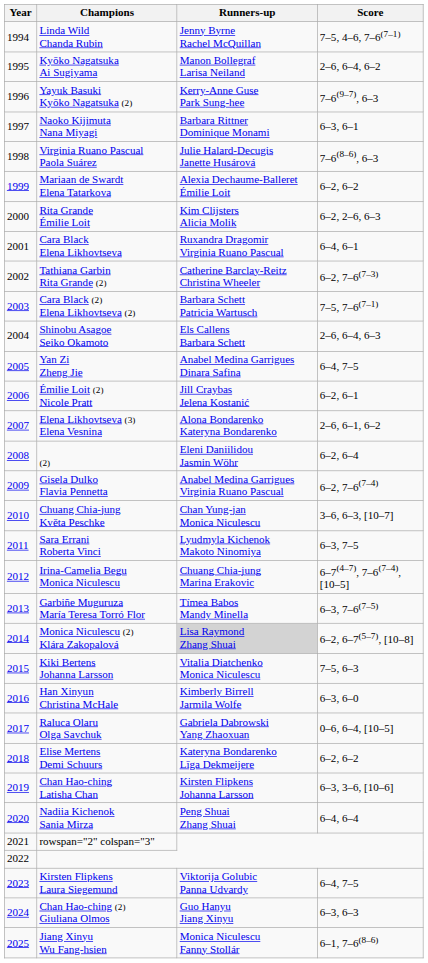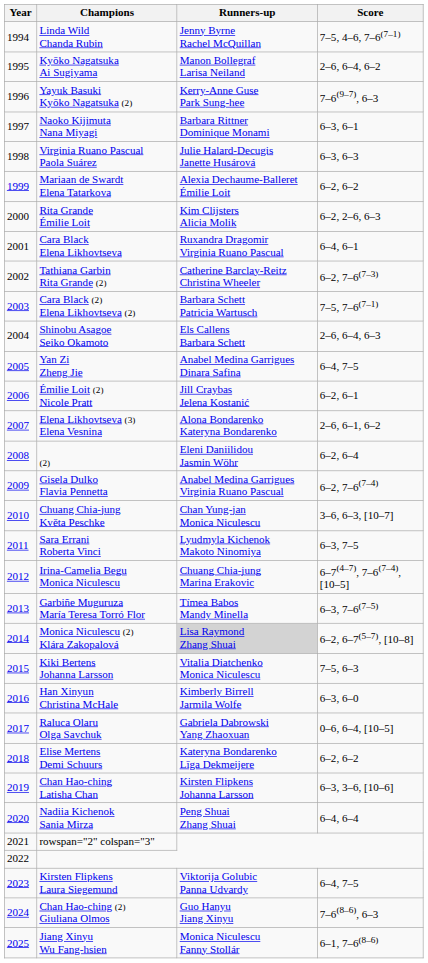Virginia Ruano Pascual Paola Suárez | Score: 7–6(8–6), 6–3 -> 6–3, 6–3
Chan Hao-ching (2) Giuliana Olmos | Score: 6–3, 6–3 -> 7–6(8–6), 6–3
